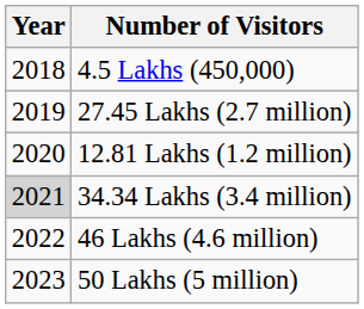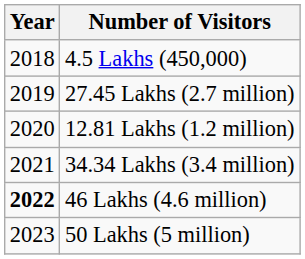34.34 Lakhs (3.4 million) | Year: lightgrey background -> no background
46 Lakhs (4.6 million) | Year: normal -> bold
